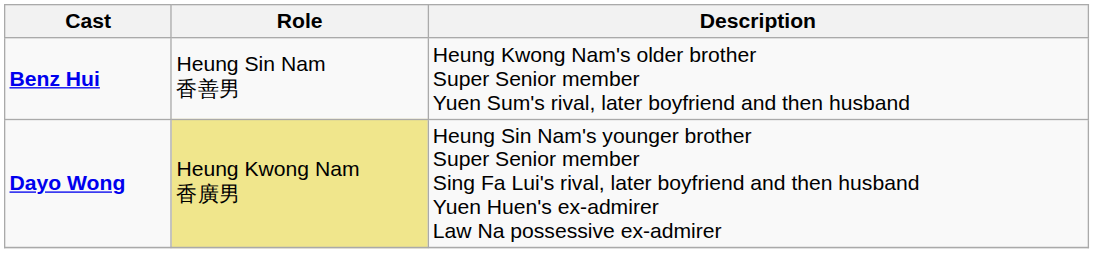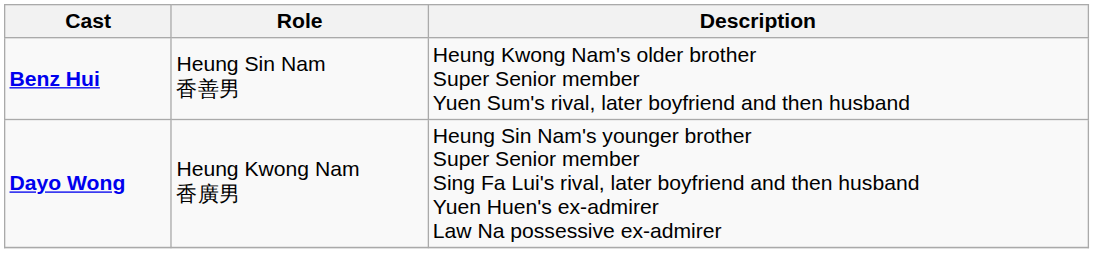Dayo Wong | Role: khaki background -> no background
